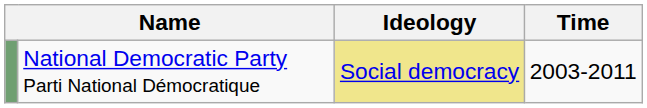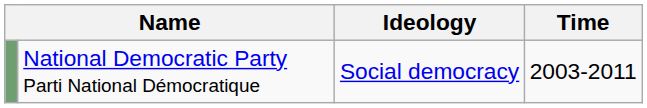National Democratic Party Parti National Démocratique | Ideology: khaki background -> no background
